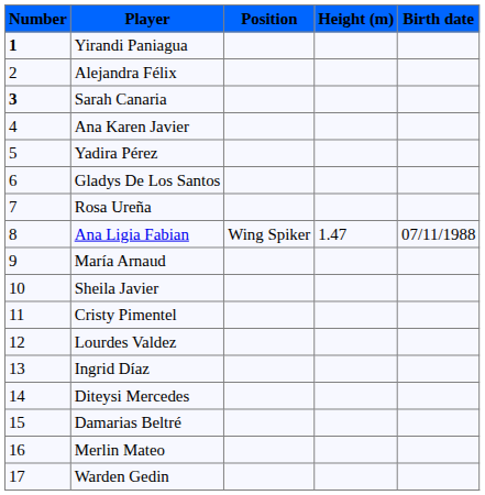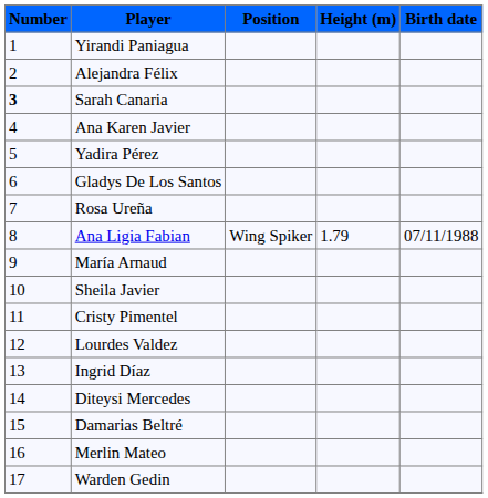Yirandi Paniagua | Number: bold -> normal
Ana Ligia Fabian | Height (m): 1.47 -> 1.79
